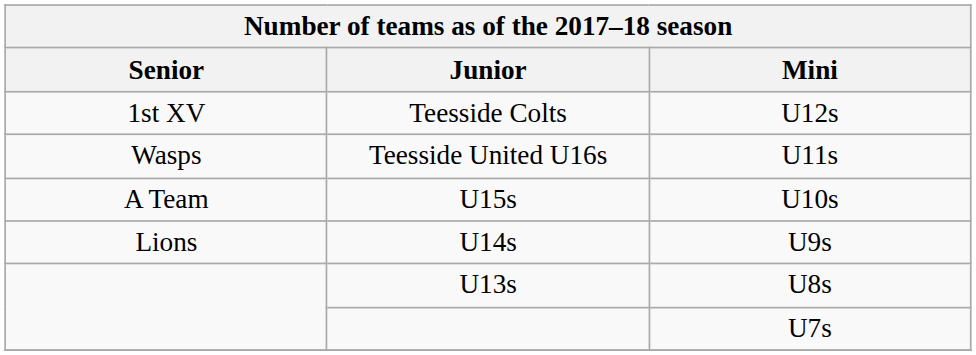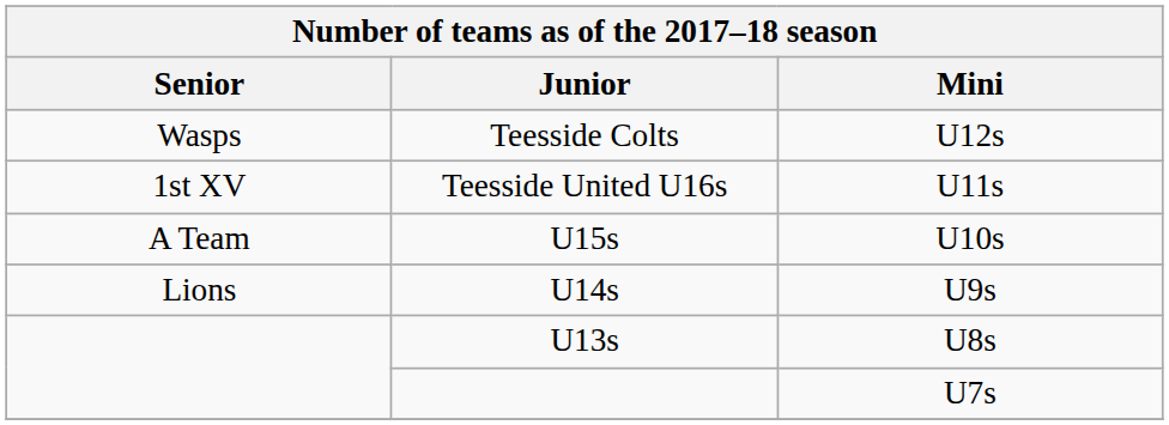Teesside Colts | Senior: 1st XV -> Wasps
Teesside United U16s | Senior: Wasps -> 1st XV
